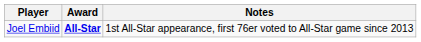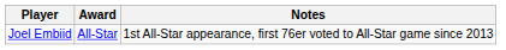row 2 | Award: bold -> normal
